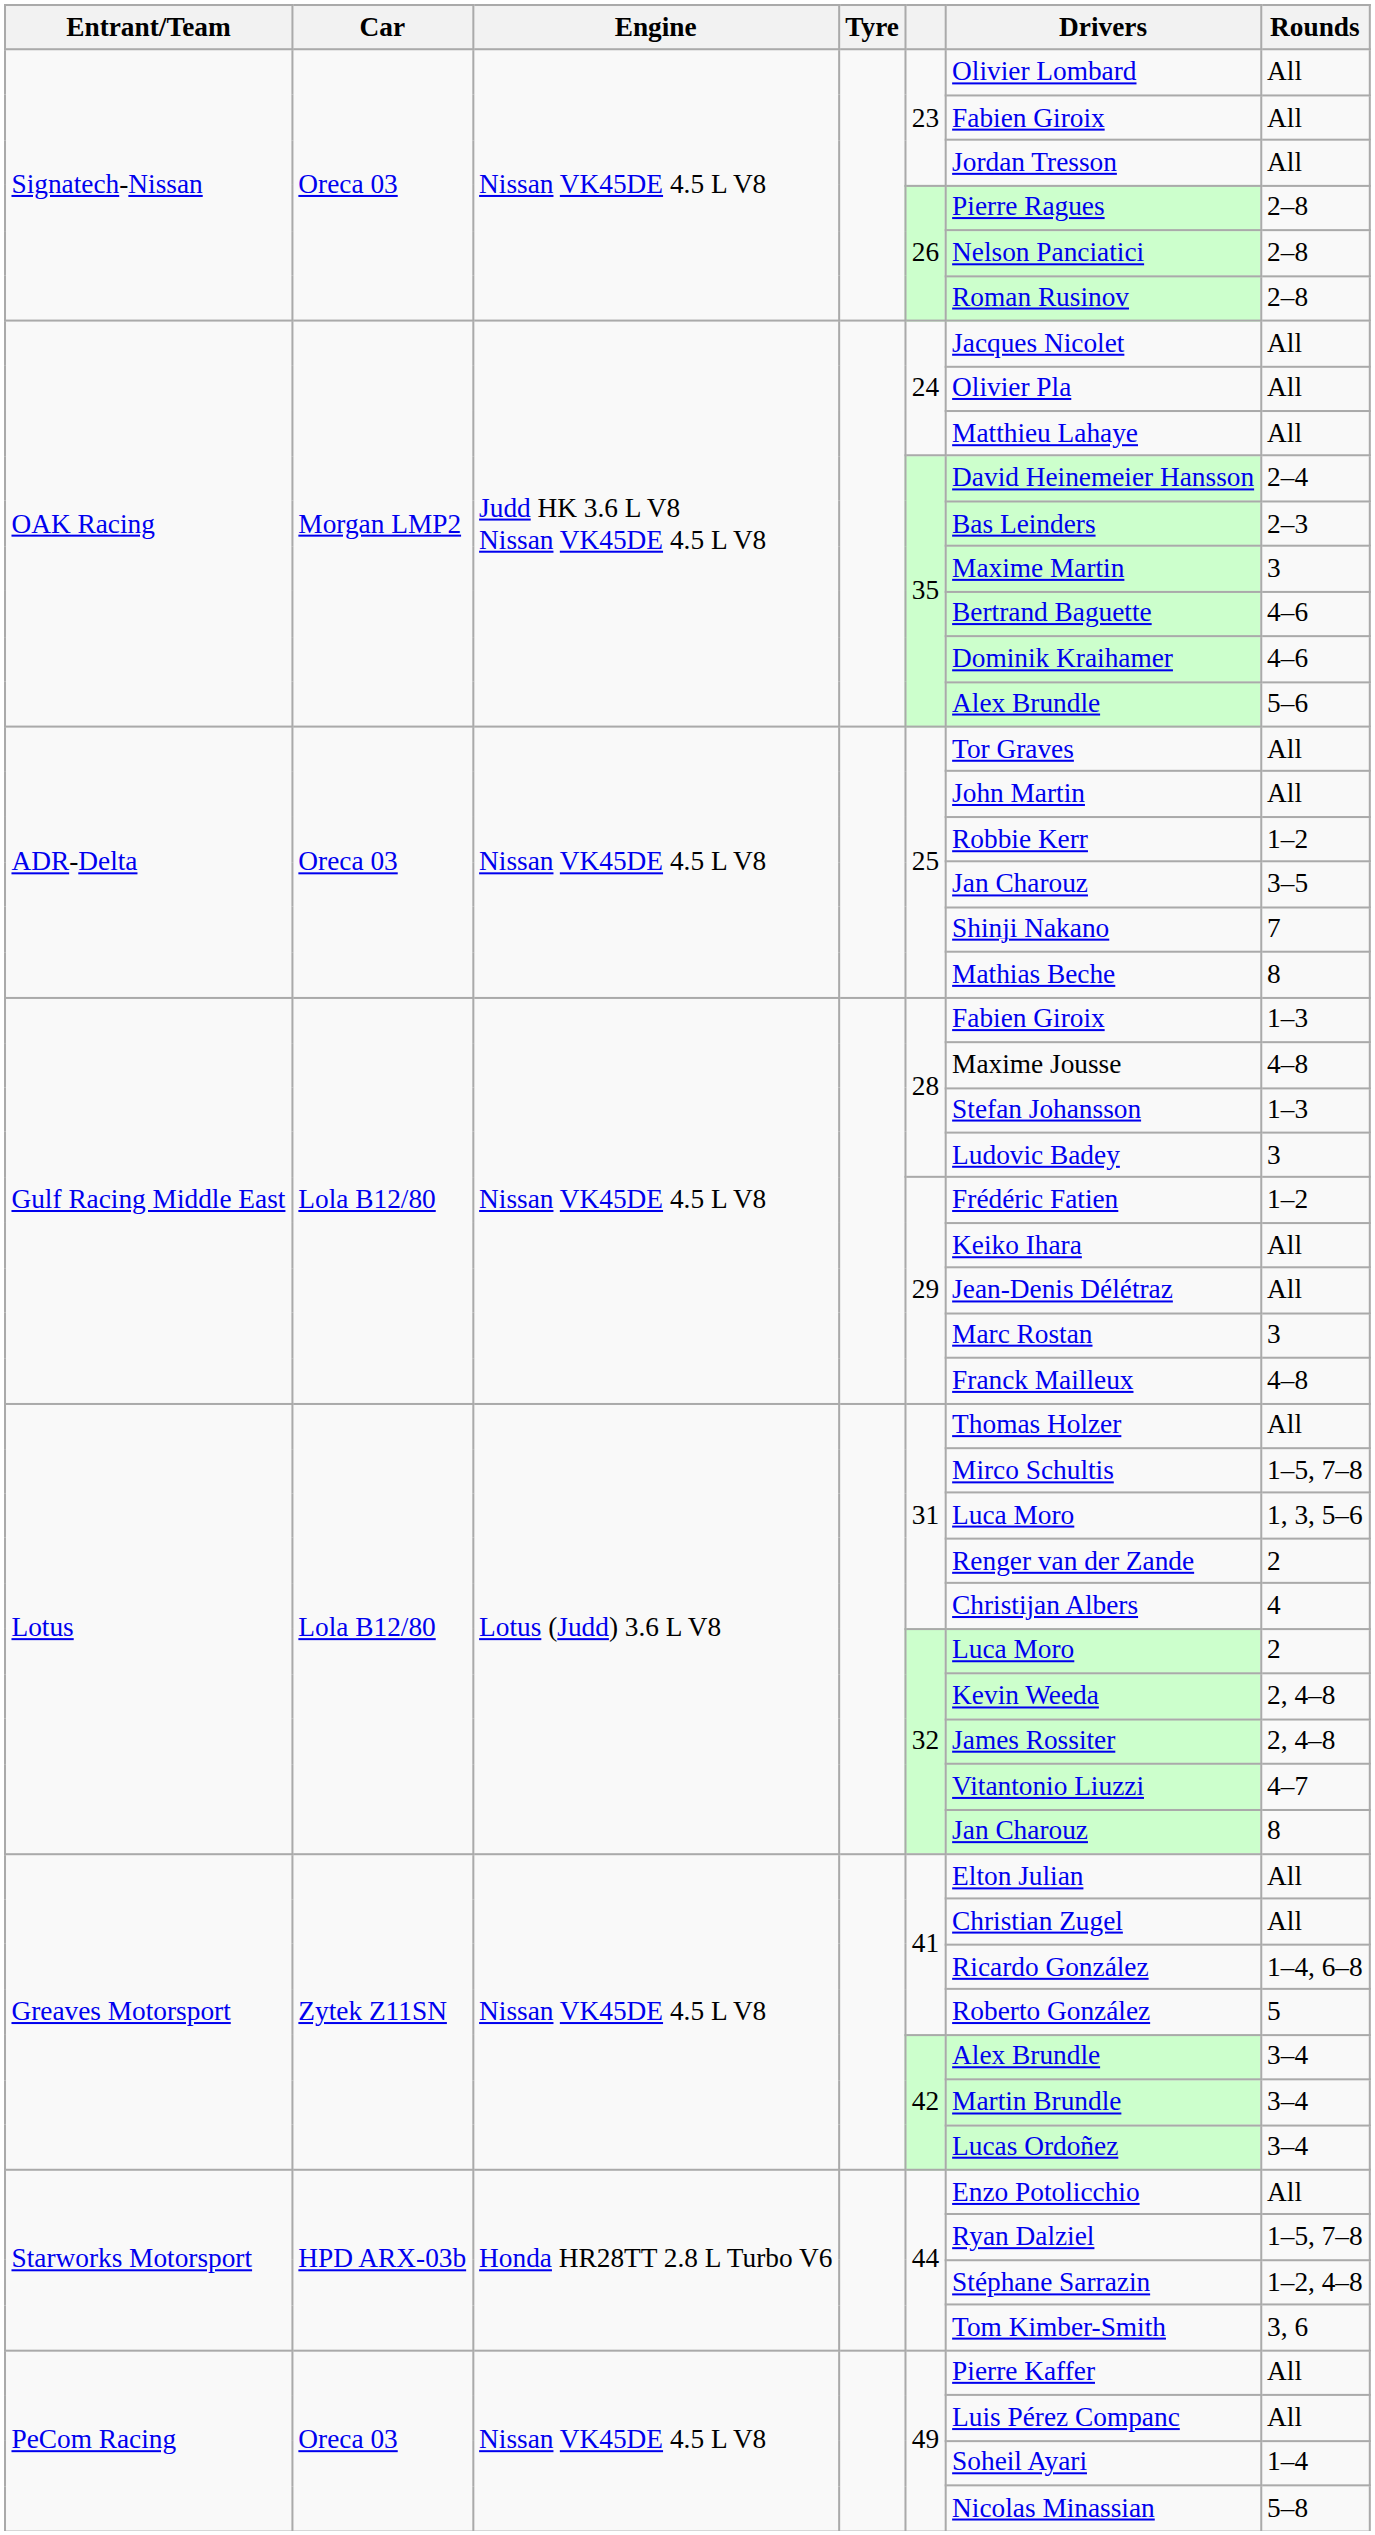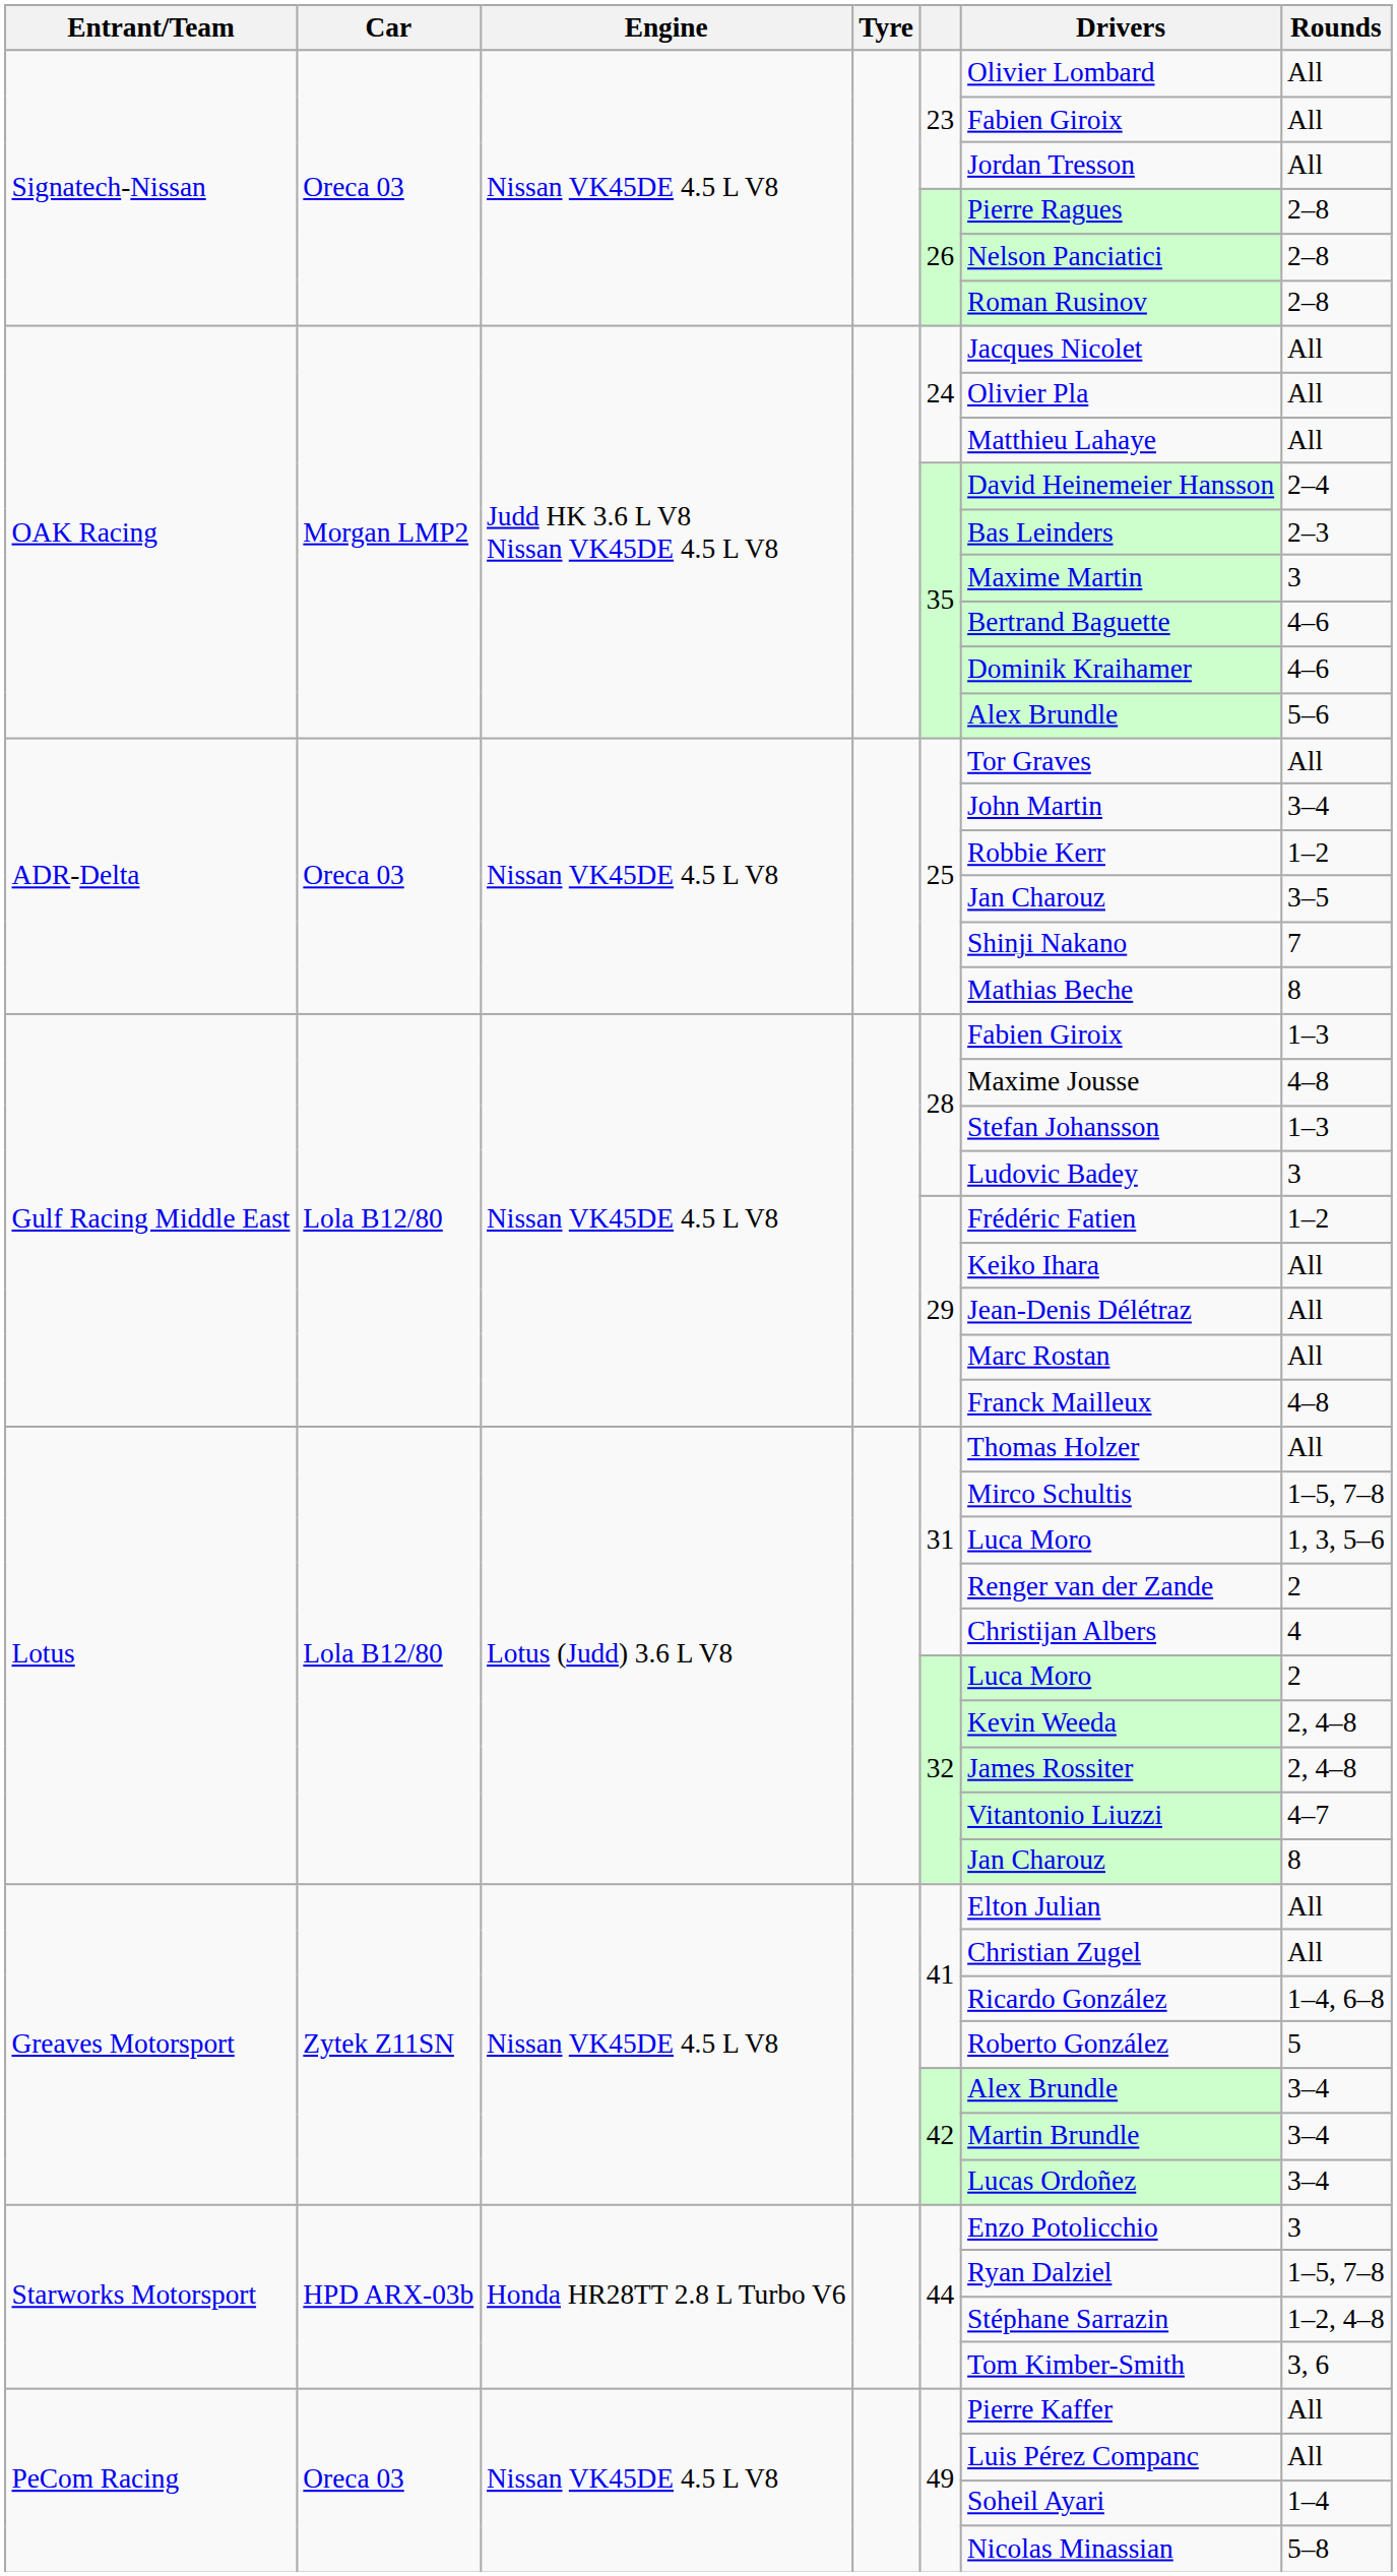row 18 | Rounds: All -> 3–4
row 30 | Rounds: 3 -> All
row 49 | Rounds: All -> 3
